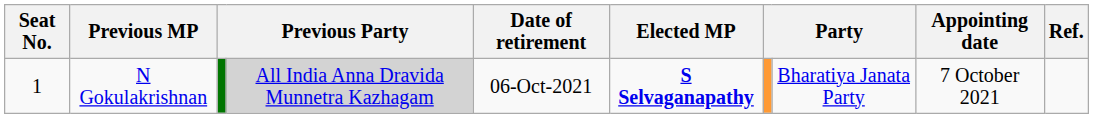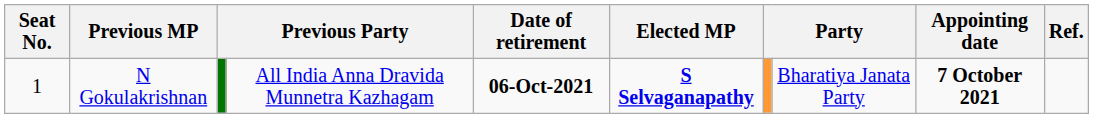N Gokulakrishnan | column 4: lightgrey background -> no background
N Gokulakrishnan | Date of retirement: normal -> bold
N Gokulakrishnan | Appointing date: normal -> bold
